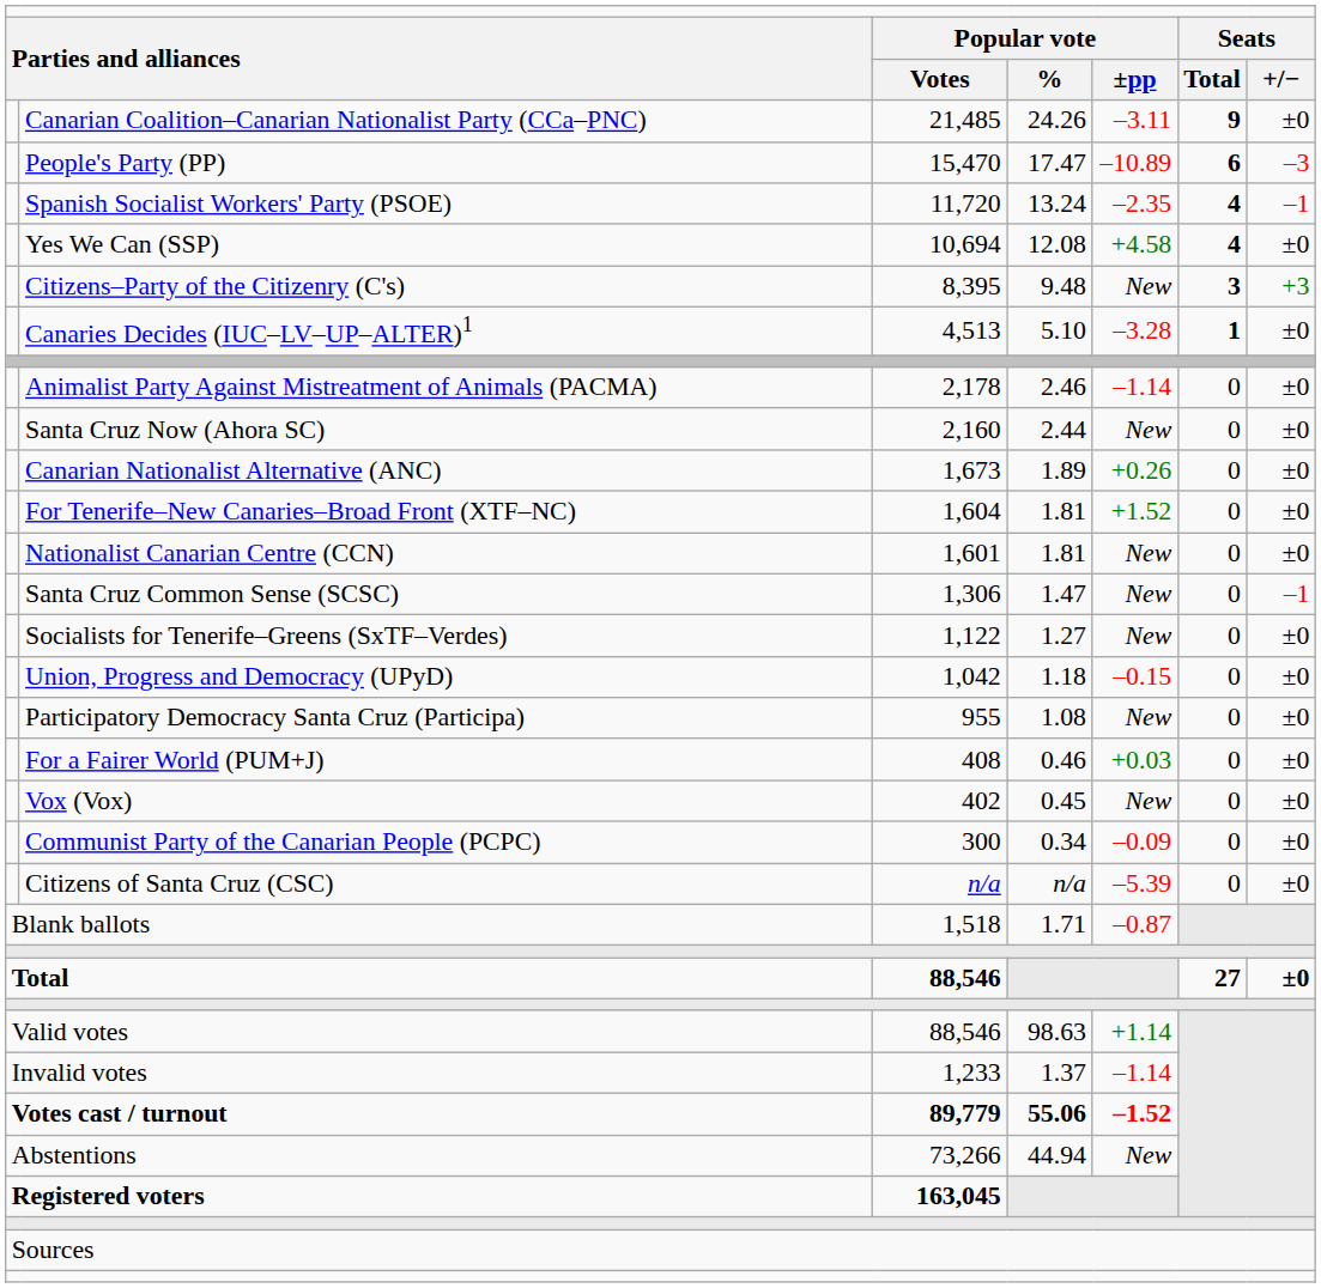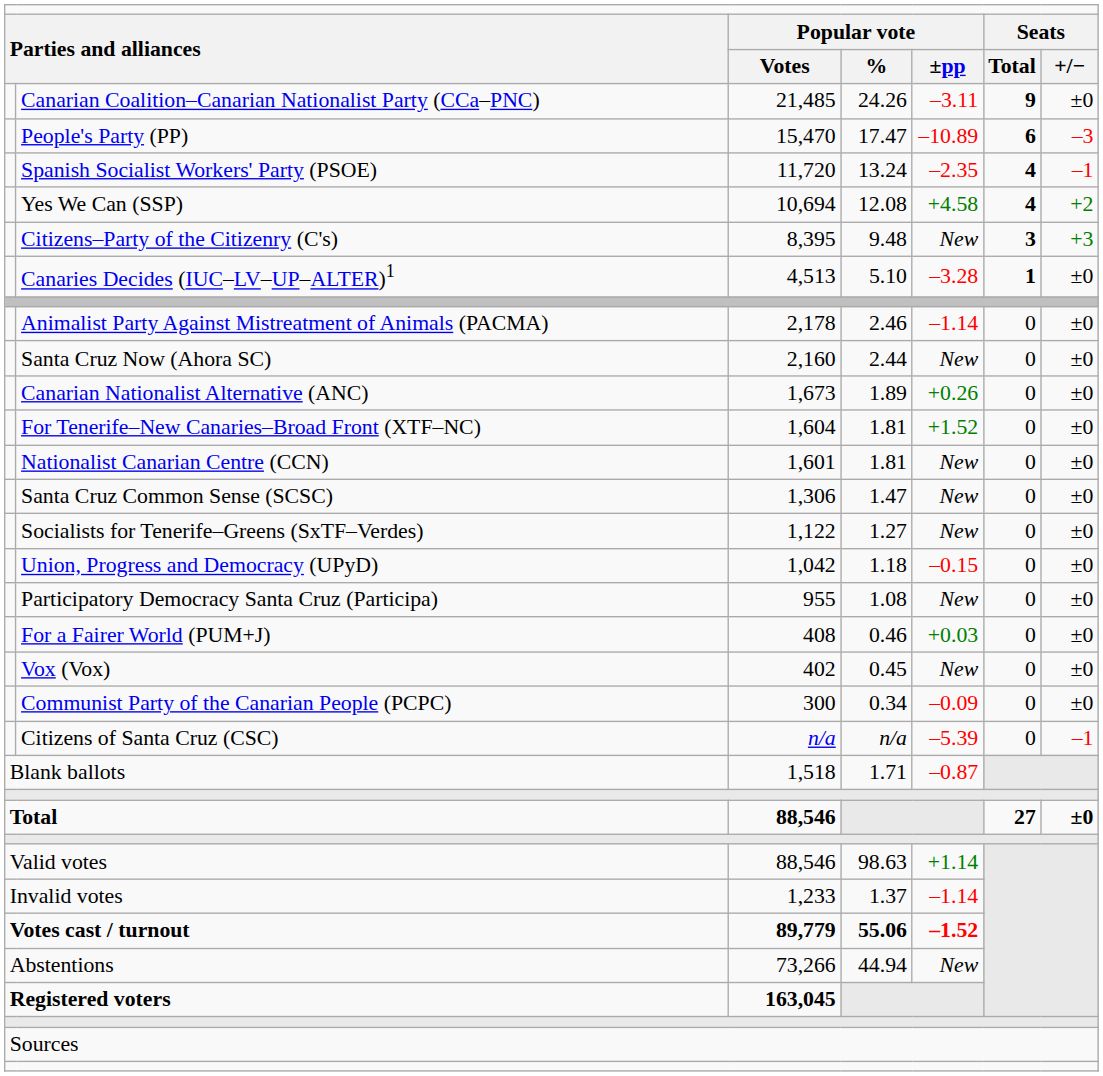Yes We Can (SSP) | column 7: ±0 -> +2
Santa Cruz Common Sense (SCSC) | column 7: –1 -> ±0
Citizens of Santa Cruz (CSC) | column 7: ±0 -> –1
